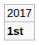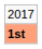row 2 | column 1: no background -> lightsalmon background
